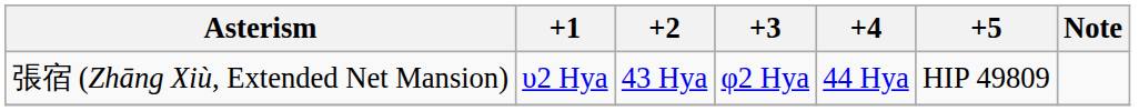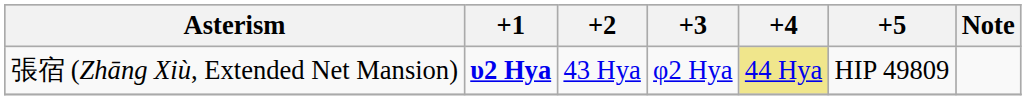張宿 (Zhāng Xiù, Extended Net Mansion) | +1: normal -> bold
張宿 (Zhāng Xiù, Extended Net Mansion) | +4: no background -> khaki background
